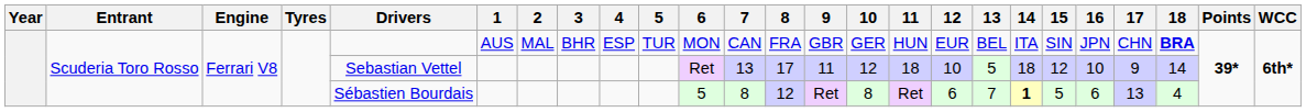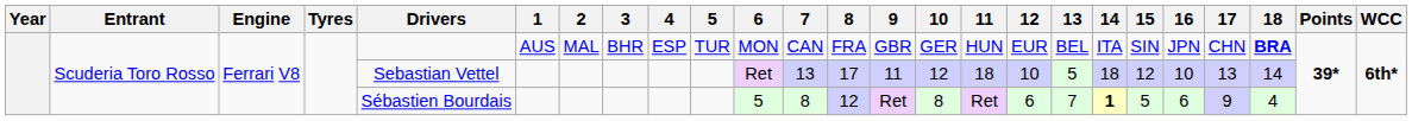row 3 | 17: 9 -> 13
row 4 | 17: 13 -> 9
